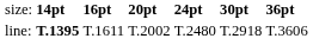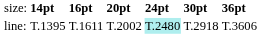line: | column 2: bold -> normal
line: | column 5: no background -> paleturquoise background
